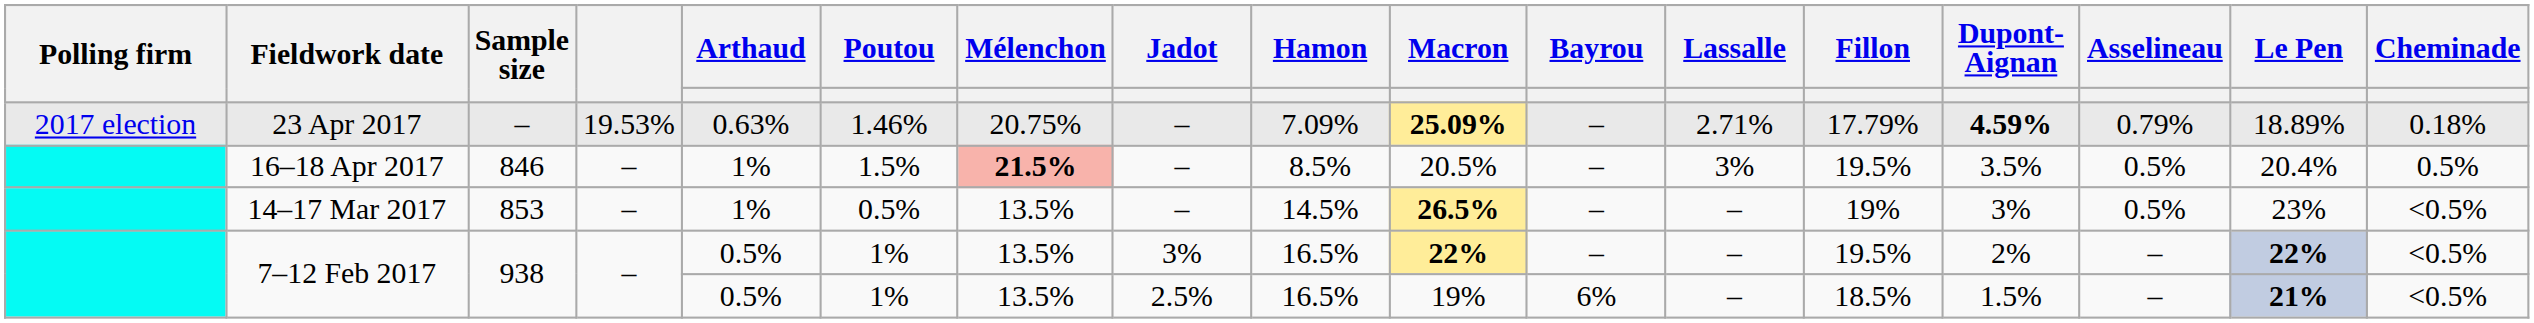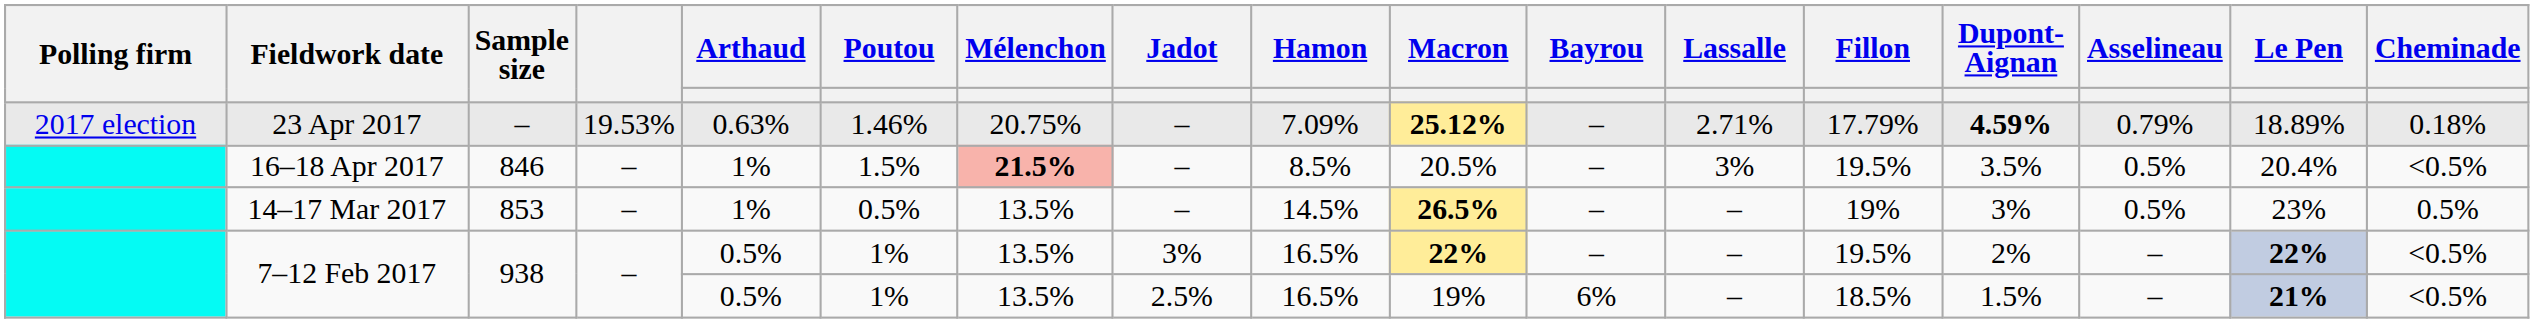23 Apr 2017 | Macron: 25.09% -> 25.12%
16–18 Apr 2017 | Cheminade: 0.5% -> <0.5%
14–17 Mar 2017 | Cheminade: <0.5% -> 0.5%
